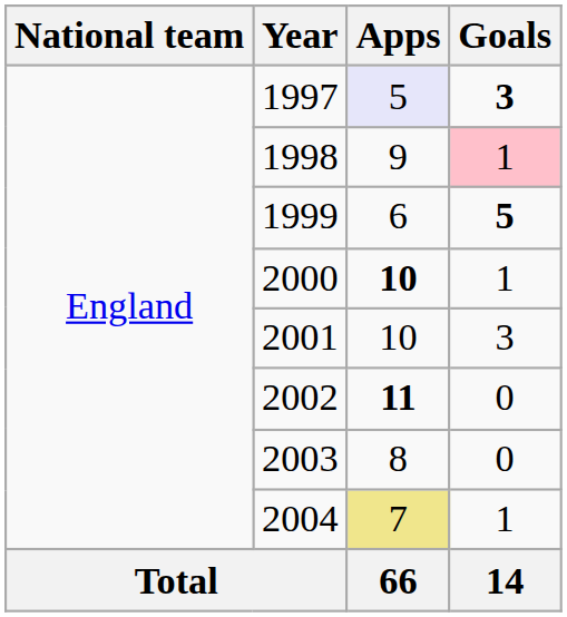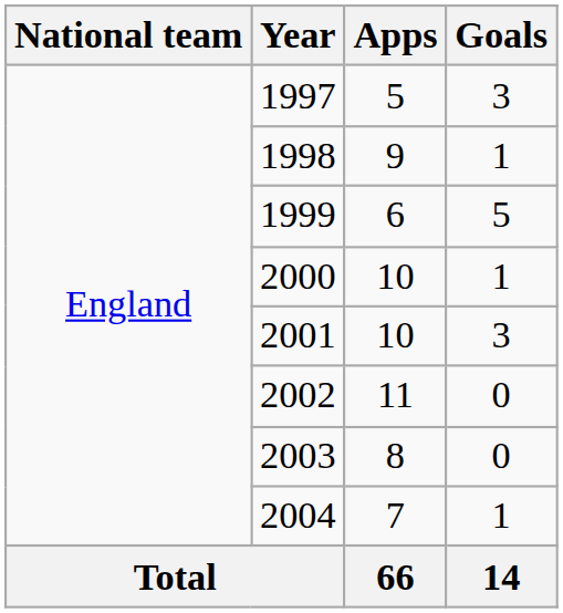1997 | Apps: lavender background -> no background
1997 | Goals: bold -> normal
1998 | Goals: pink background -> no background
1999 | Goals: bold -> normal
2000 | Apps: bold -> normal
2002 | Apps: bold -> normal
2004 | Apps: khaki background -> no background
